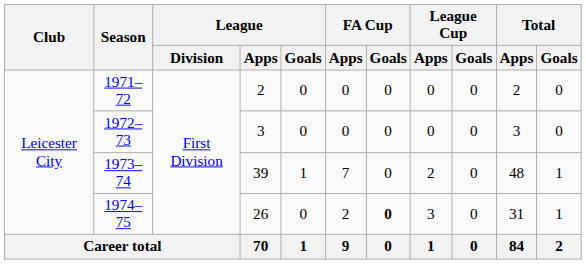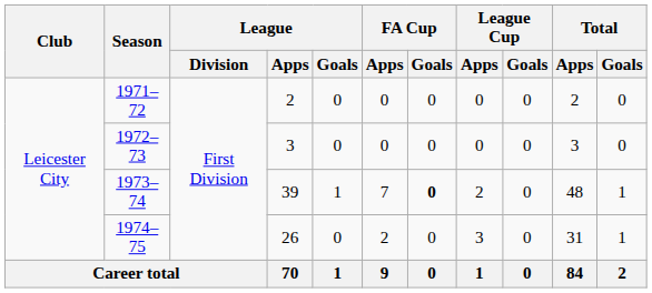1973–74 | FA Cup / Goals: normal -> bold
1974–75 | FA Cup / Goals: bold -> normal
